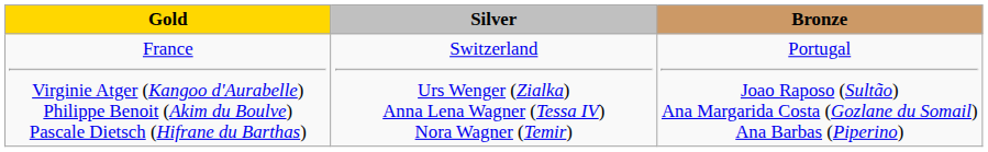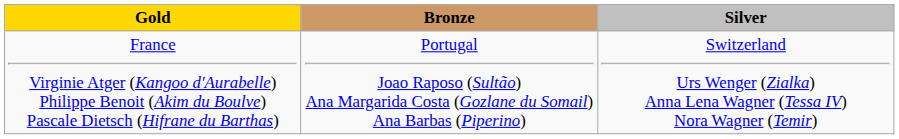columns swapped: Silver <-> Bronze
